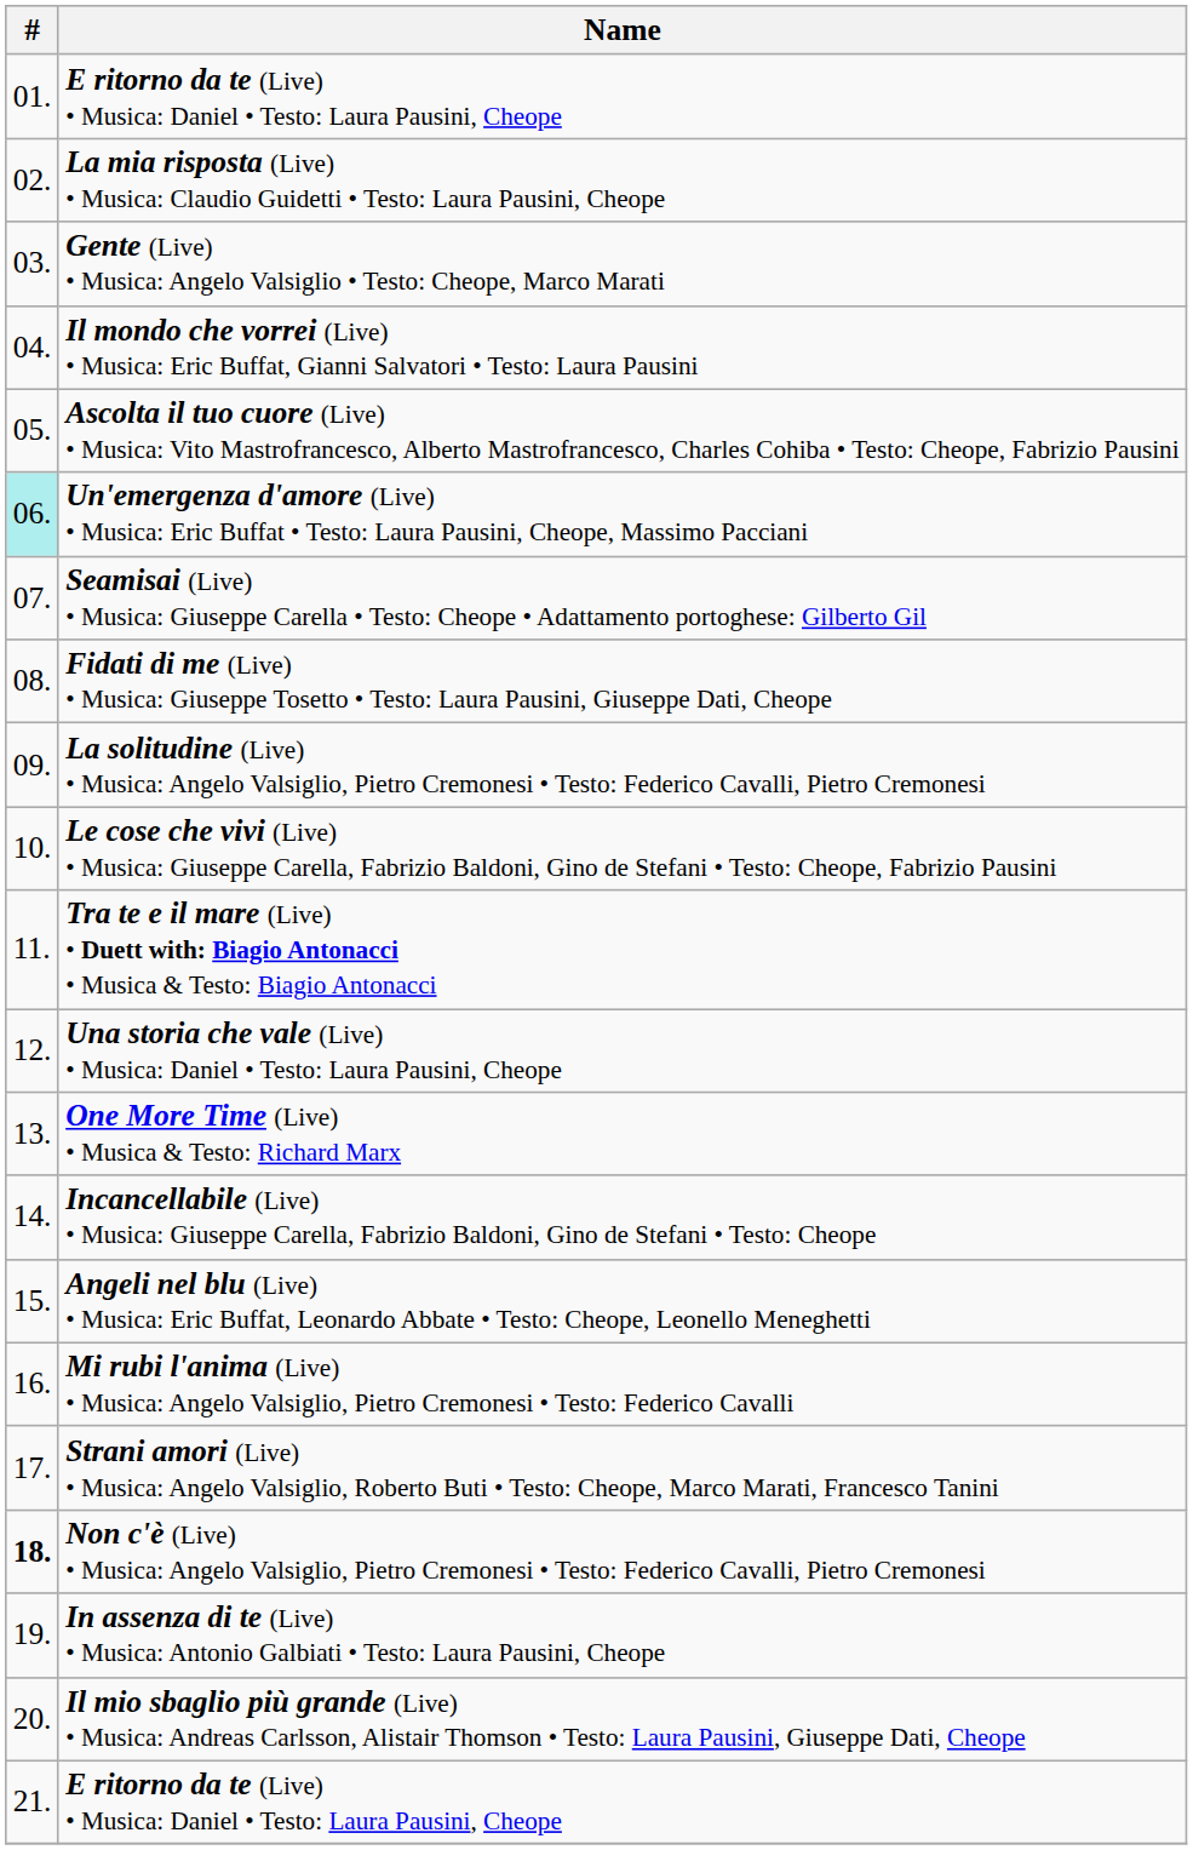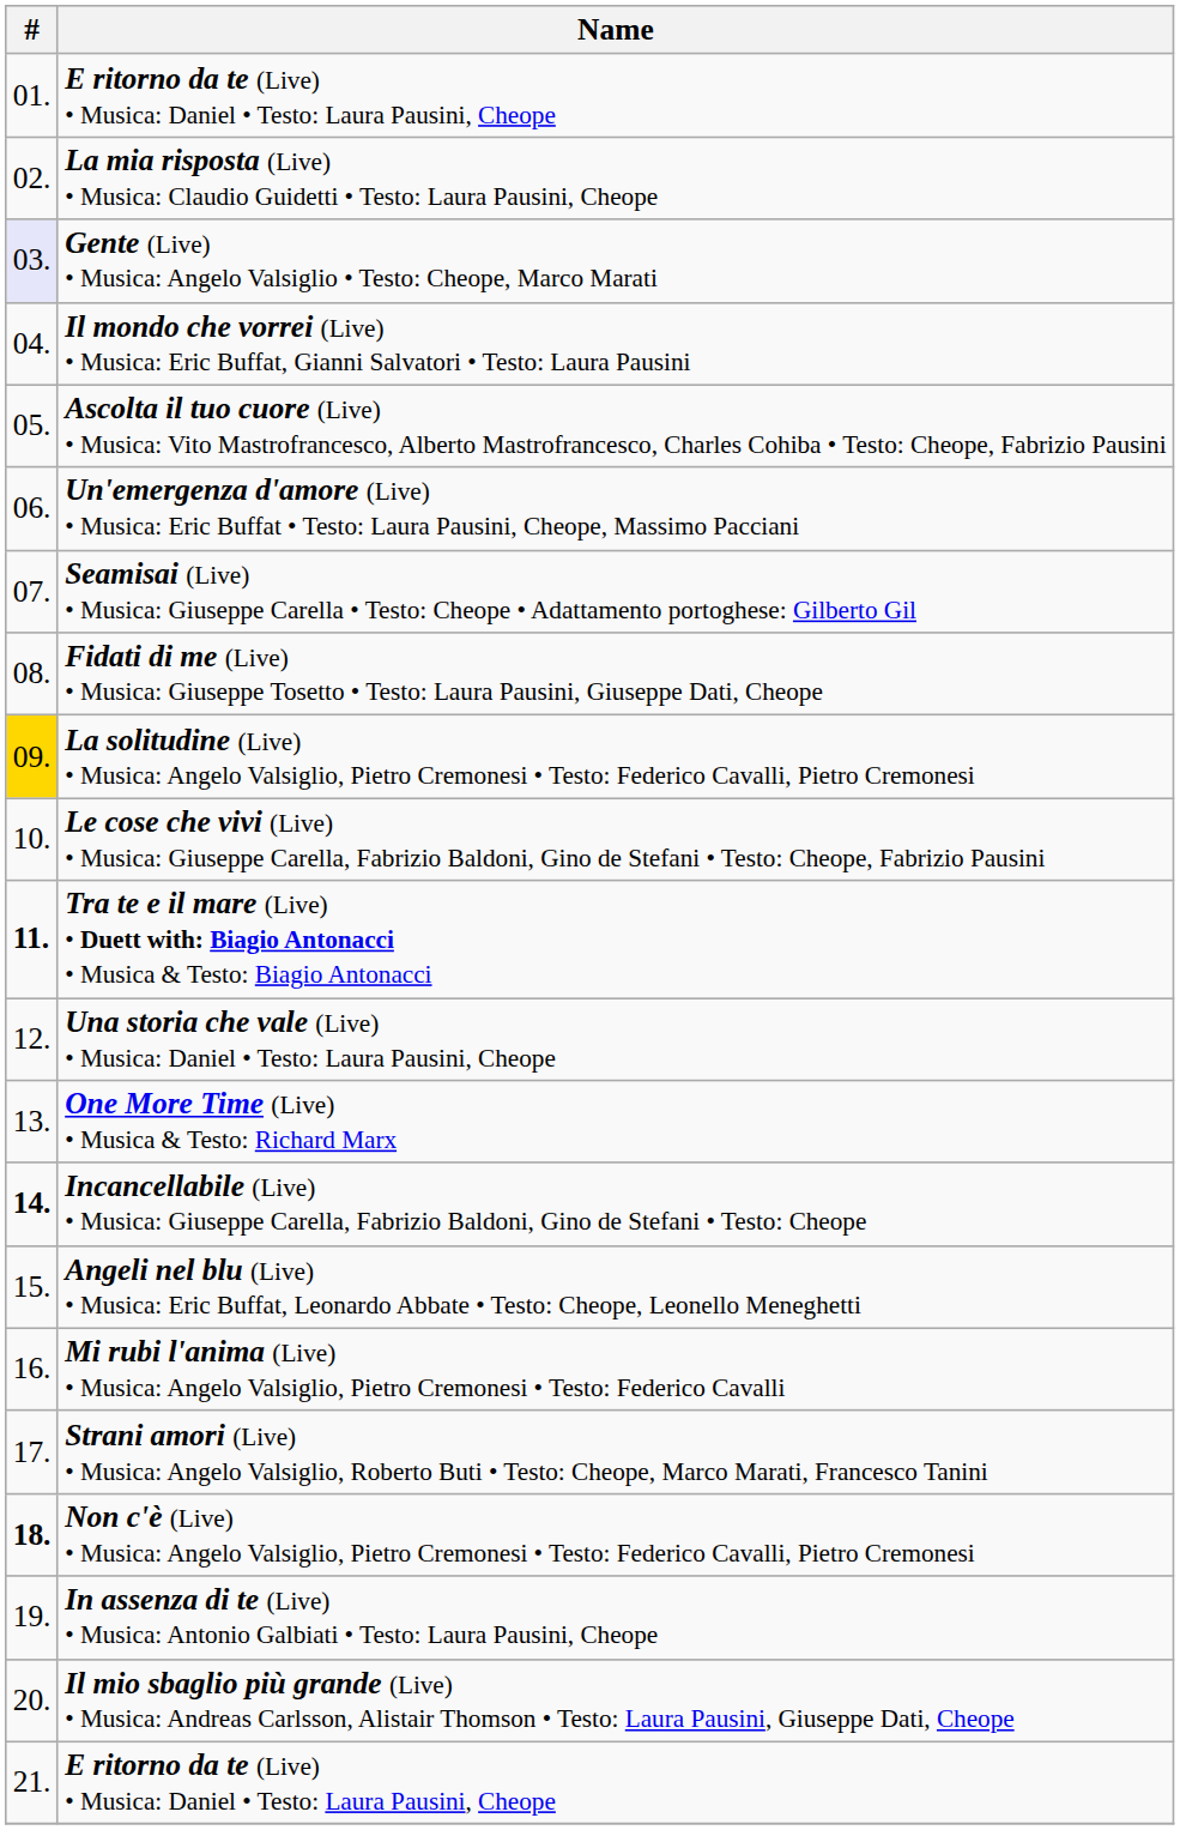row 4 | #: no background -> lavender background
row 7 | #: paleturquoise background -> no background
row 10 | #: no background -> gold background
row 12 | #: normal -> bold
row 15 | #: normal -> bold
